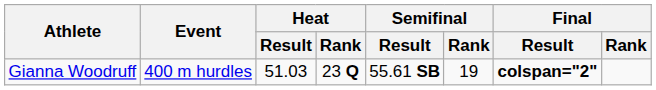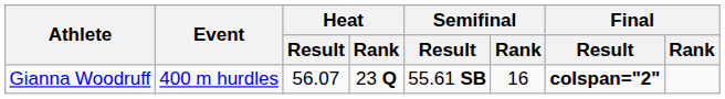Gianna Woodruff | Heat / Result: 51.03 -> 56.07
Gianna Woodruff | Semifinal / Rank: 19 -> 16
